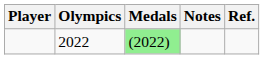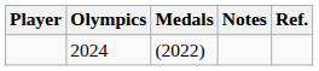row 2 | Olympics: 2022 -> 2024
row 2 | Medals: lightgreen background -> no background
